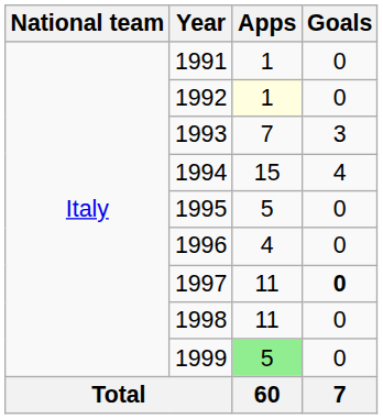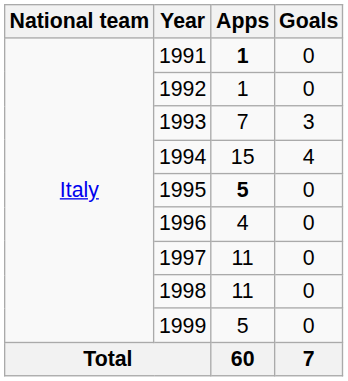1991 | Apps: normal -> bold
1992 | Apps: lightyellow background -> no background
1995 | Apps: normal -> bold
1997 | Goals: bold -> normal
1999 | Apps: lightgreen background -> no background
